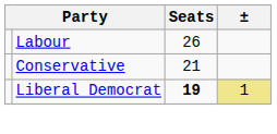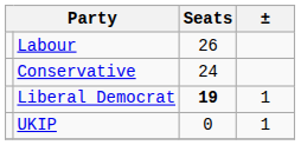Conservative | Seats: 21 -> 24
Liberal Democrat | ±: khaki background -> no background
+ row: UKIP | 0 | 1
